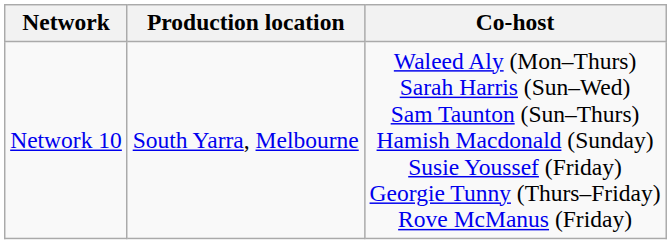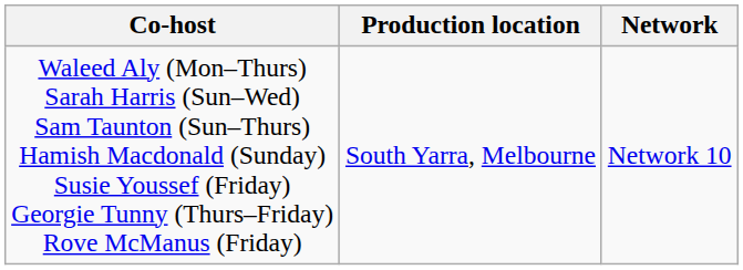columns swapped: Co-host <-> Network
